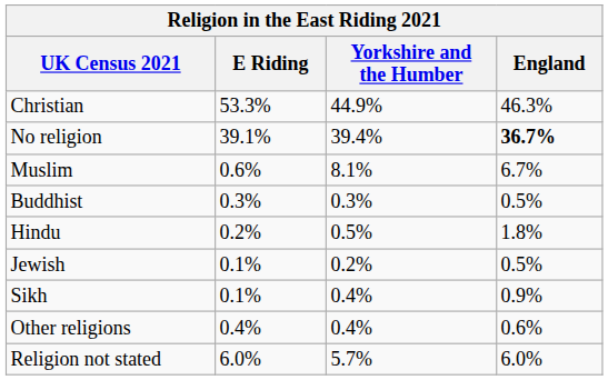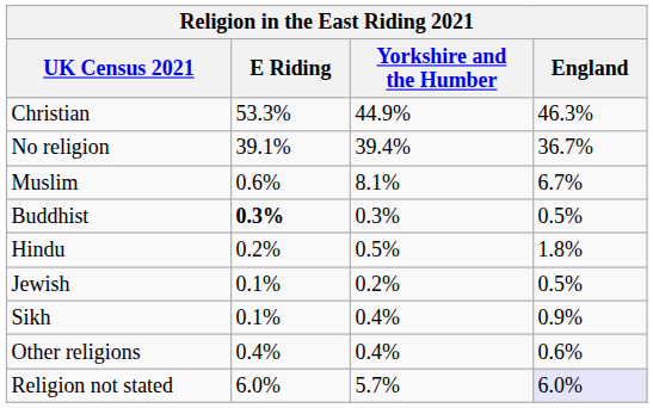No religion | England: bold -> normal
Buddhist | E Riding: normal -> bold
Religion not stated | England: no background -> lavender background
